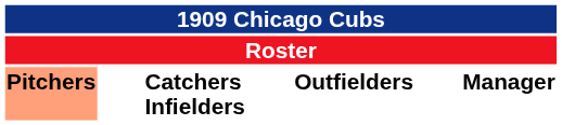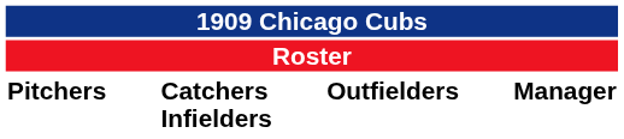Pitchers | column 1: lightsalmon background -> no background
